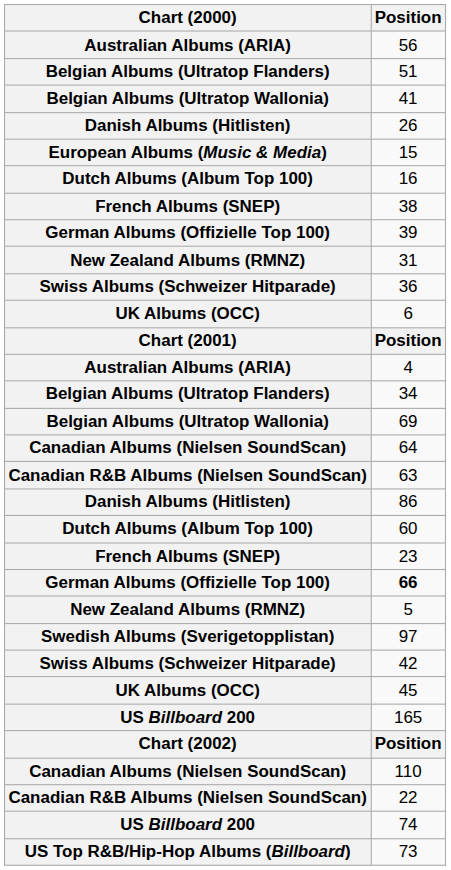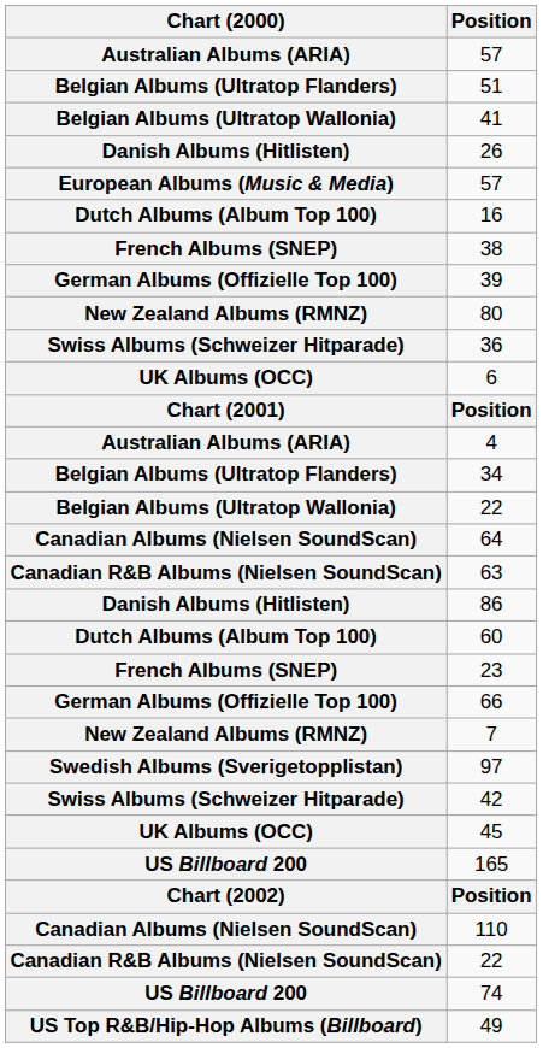row 2 | Position: 56 -> 57
row 6 | Position: 15 -> 57
row 10 | Position: 31 -> 80
row 16 | Position: 69 -> 22
row 22 | Position: bold -> normal
row 23 | Position: 5 -> 7
row 32 | Position: 73 -> 49
